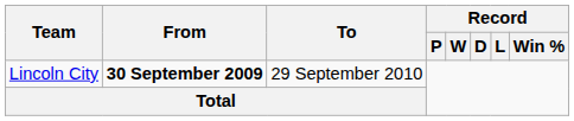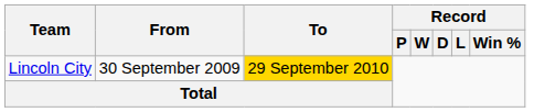Lincoln City | From: bold -> normal
Lincoln City | To: no background -> gold background
